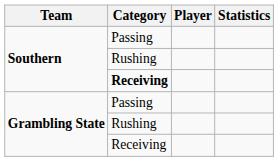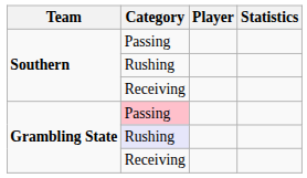Southern / Receiving | Category: bold -> normal
Grambling State / Passing | Category: no background -> pink background
Grambling State / Rushing | Category: no background -> lavender background
